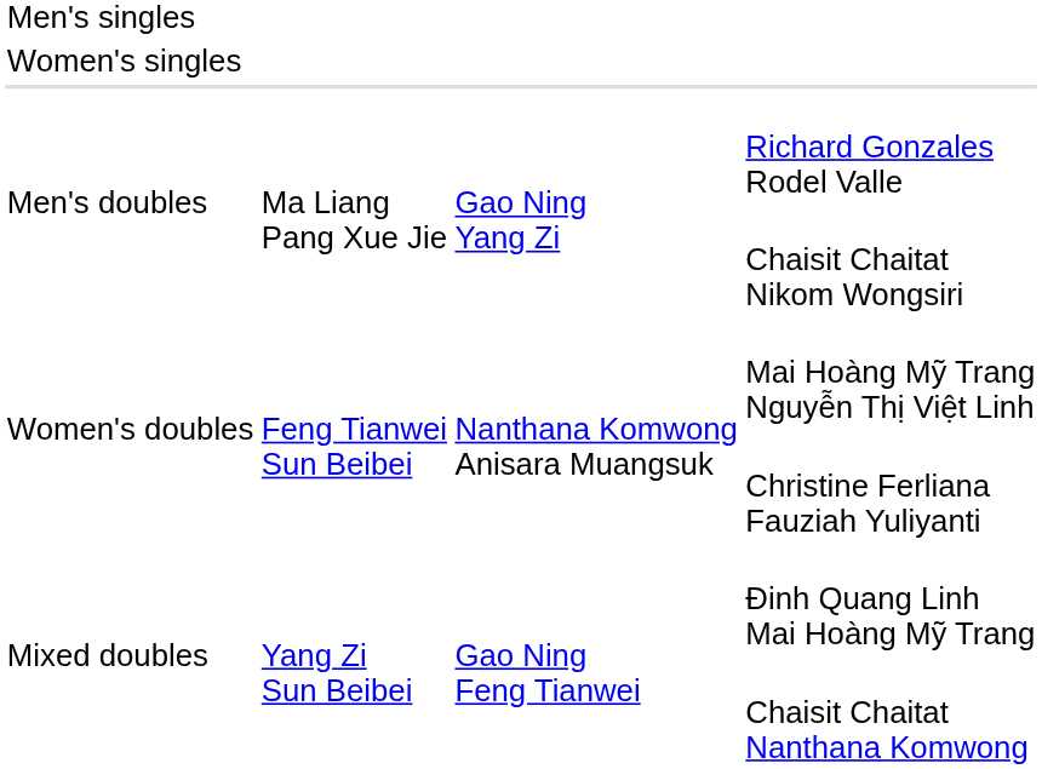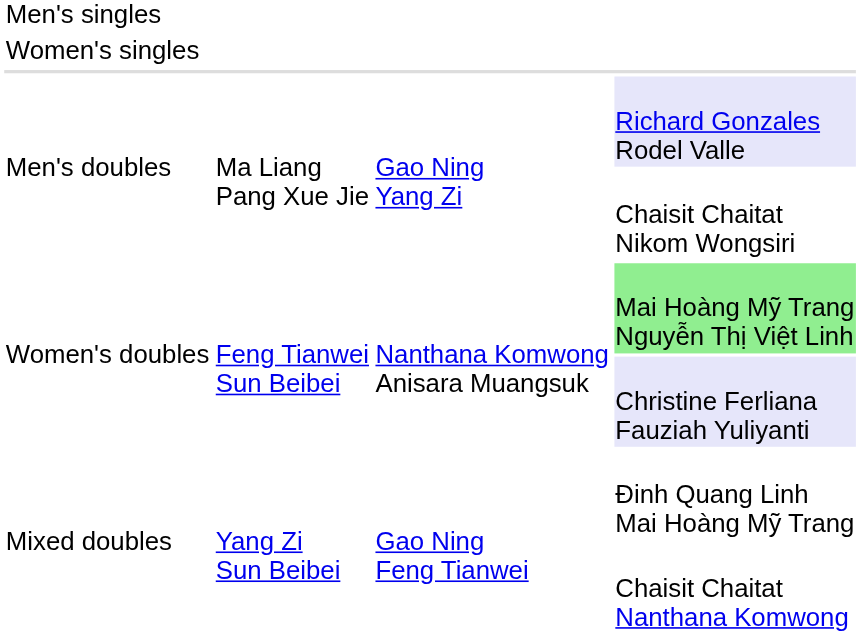Richard Gonzales Rodel Valle | column 4: no background -> lavender background
Mai Hoàng Mỹ Trang Nguyễn Thị Việt Linh | column 4: no background -> lightgreen background
Christine Ferliana Fauziah Yuliyanti | column 4: no background -> lavender background
